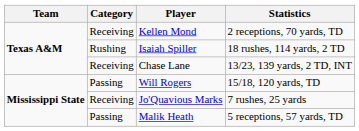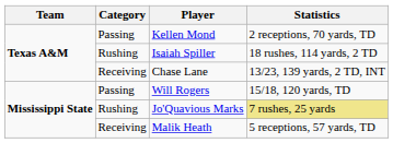Kellen Mond | Category: Receiving -> Passing
Jo'Quavious Marks | Category: Receiving -> Rushing
Jo'Quavious Marks | Statistics: no background -> khaki background
Malik Heath | Category: Passing -> Receiving
